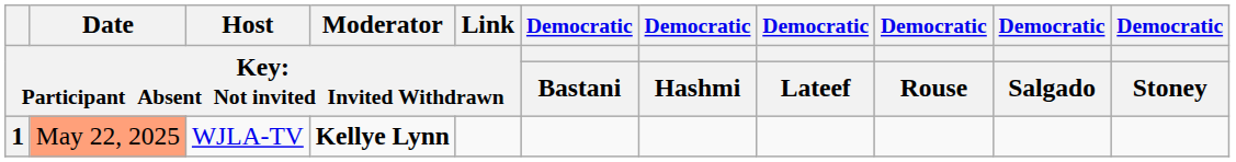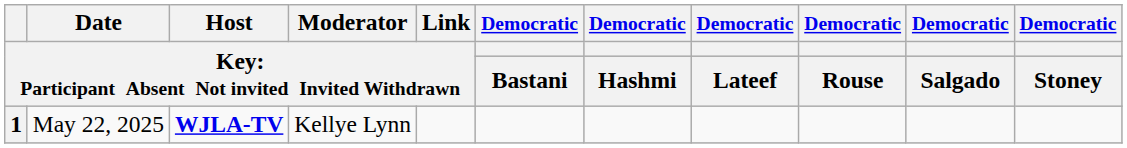1 | column 2: lightsalmon background -> no background
1 | column 3: normal -> bold
1 | column 4: bold -> normal
